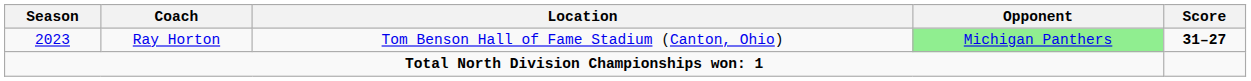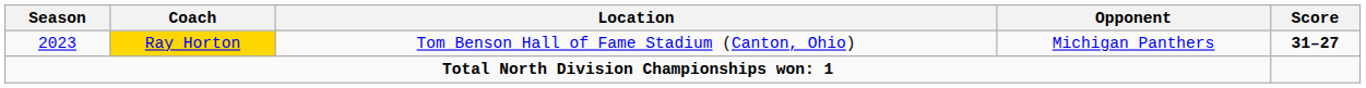2023 | Coach: no background -> gold background
2023 | Opponent: lightgreen background -> no background
